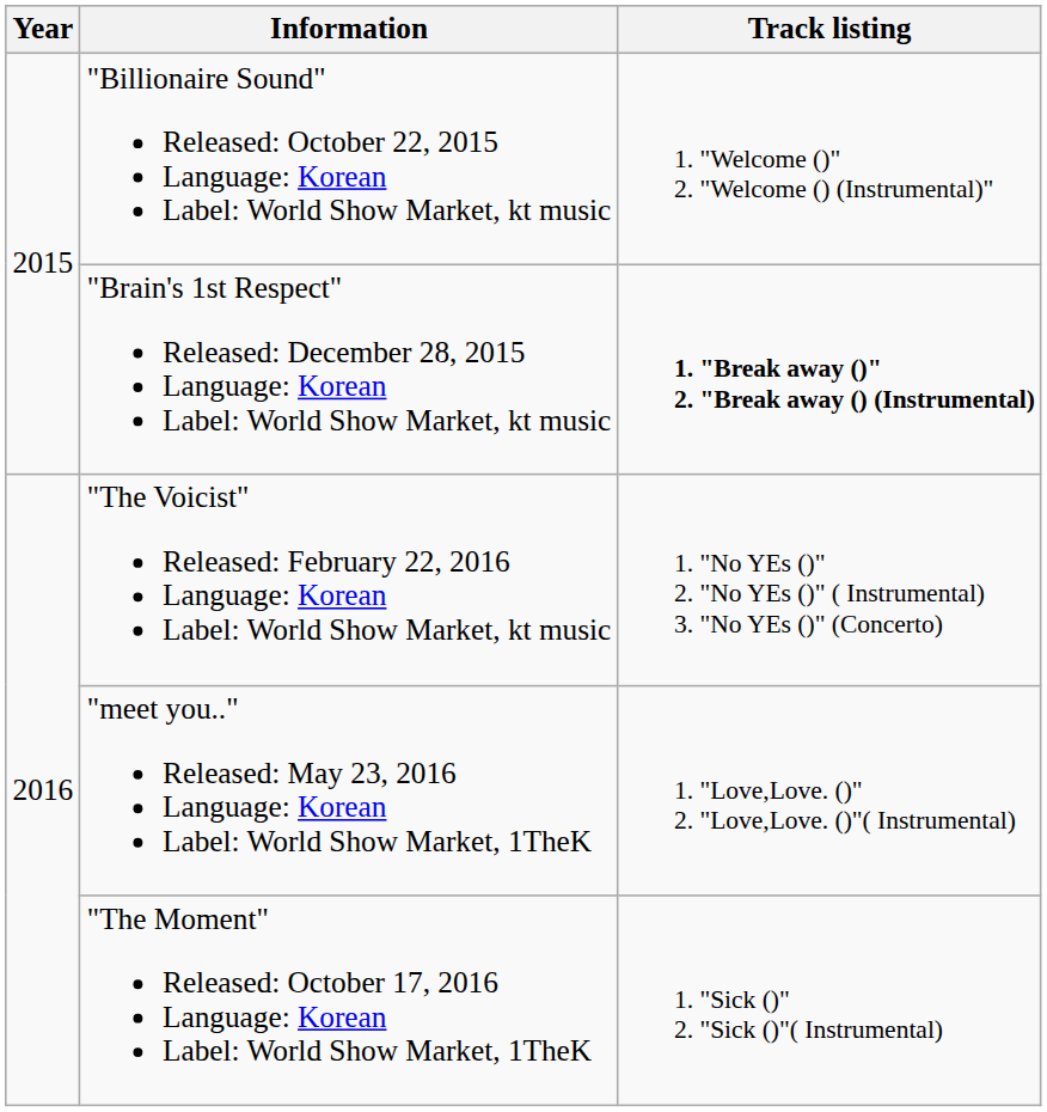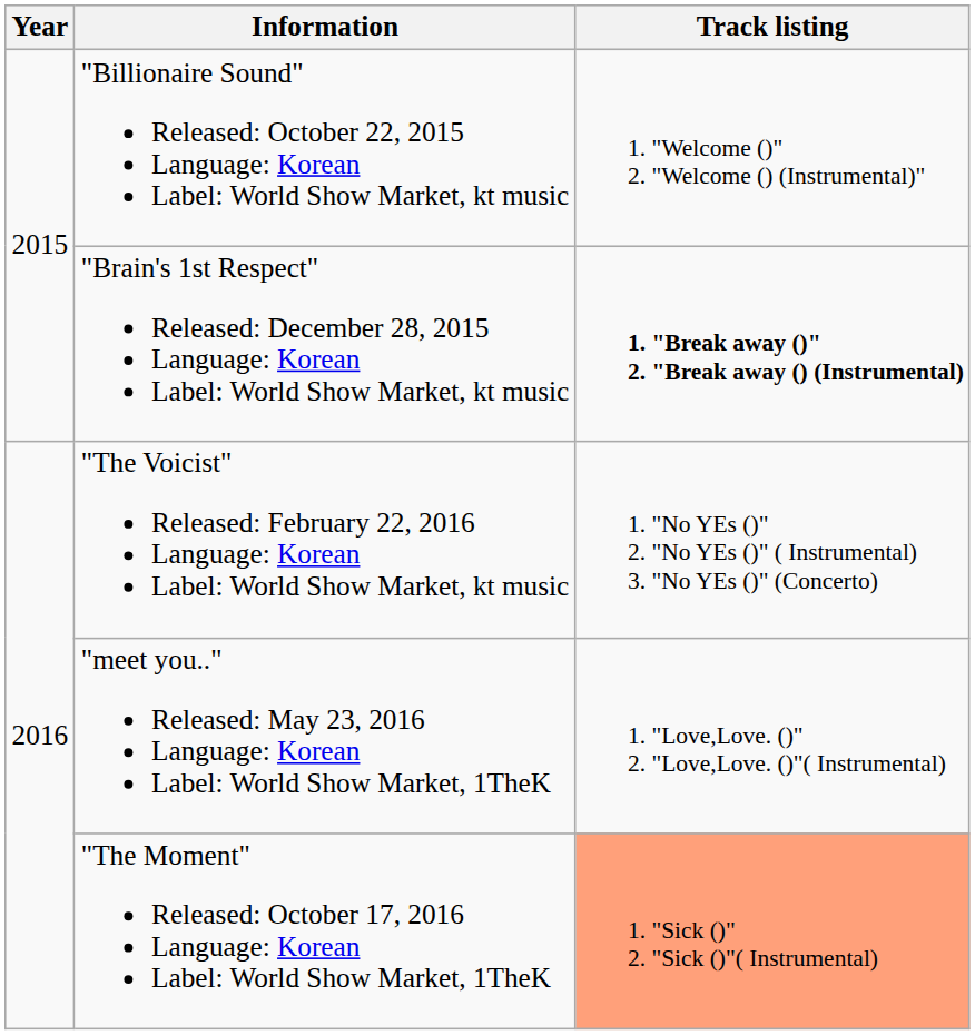row 6 | Track listing: no background -> lightsalmon background
